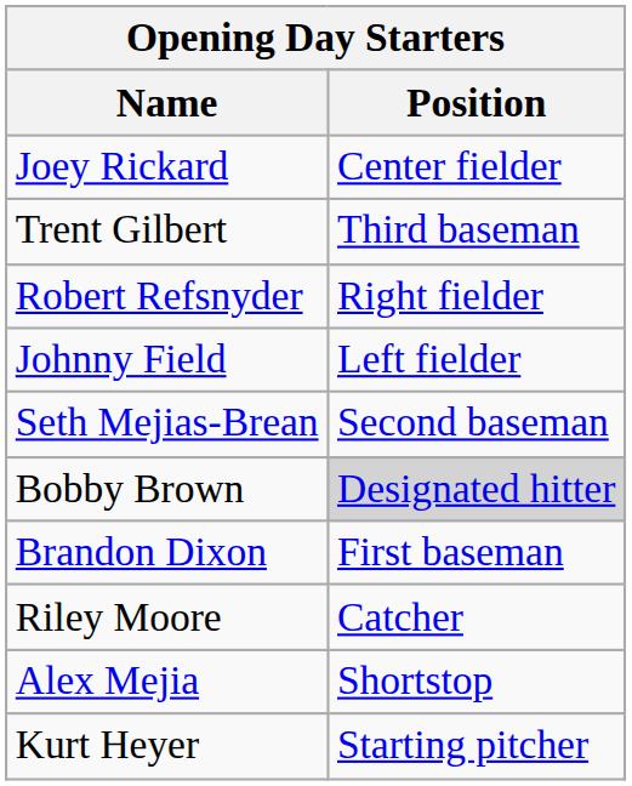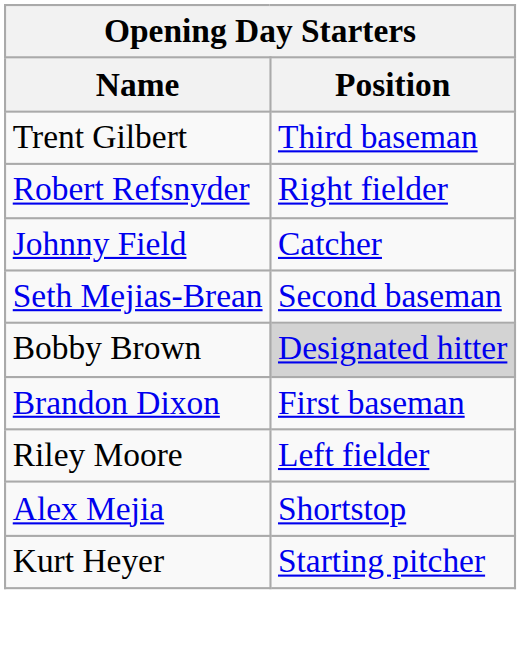- row: Joey Rickard | Center fielder
Johnny Field | Position: Left fielder -> Catcher
Riley Moore | Position: Catcher -> Left fielder
